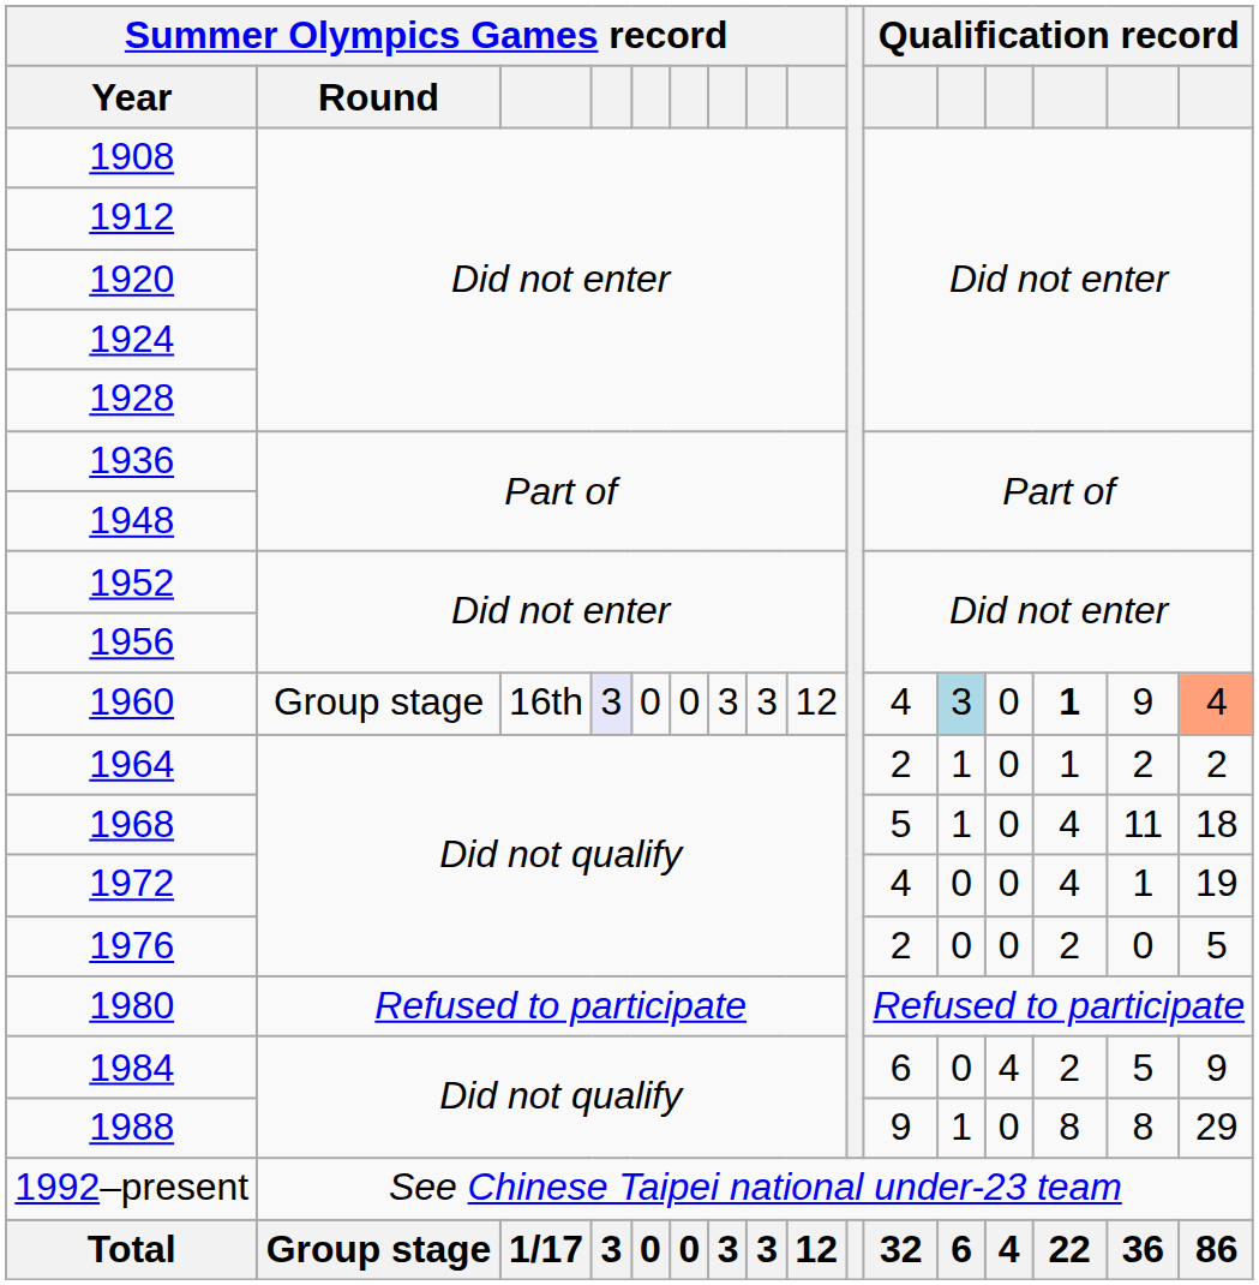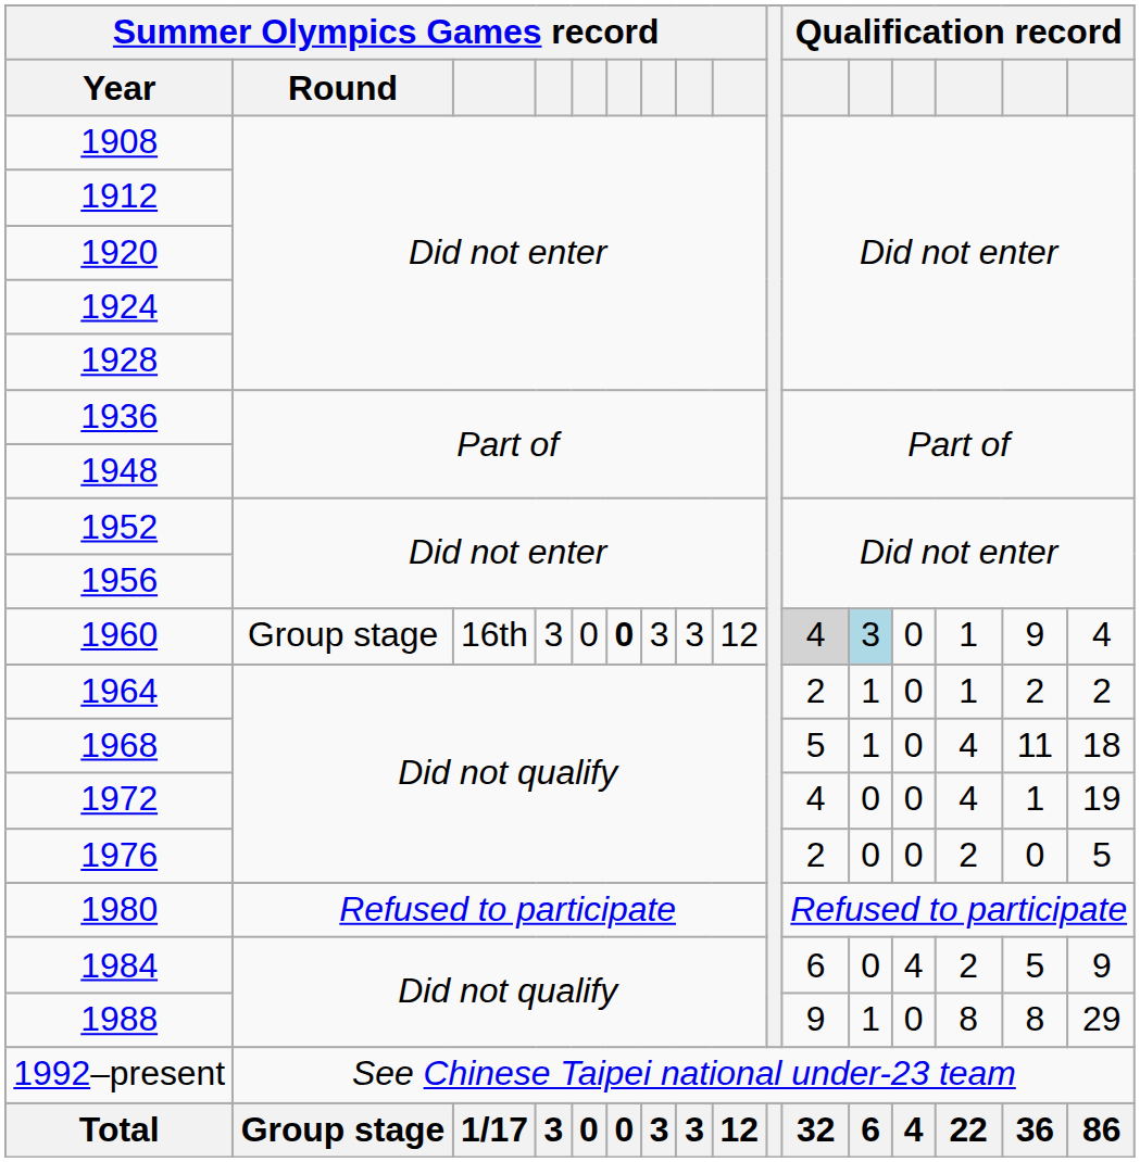1960 | column 4: lavender background -> no background
1960 | column 6: normal -> bold
1960 | column 11: no background -> lightgrey background
1960 | column 14: bold -> normal
1960 | column 16: lightsalmon background -> no background
